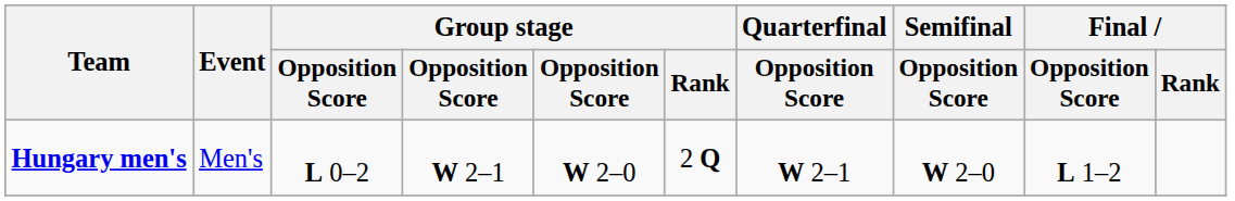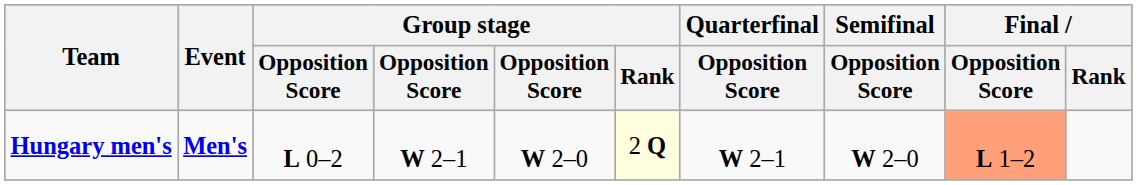Hungary men's | Event: normal -> bold
Hungary men's | Group stage / Rank: no background -> lightyellow background
Hungary men's | Final / Opposition Score: no background -> lightsalmon background
